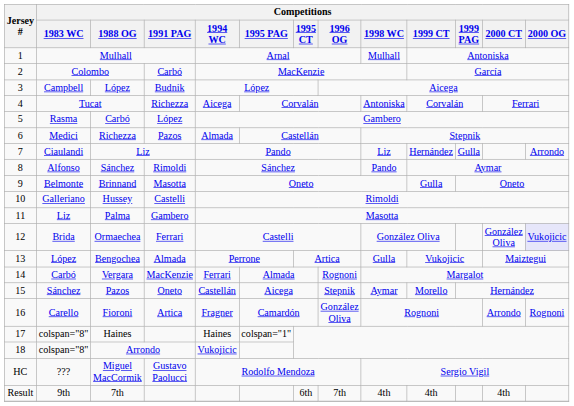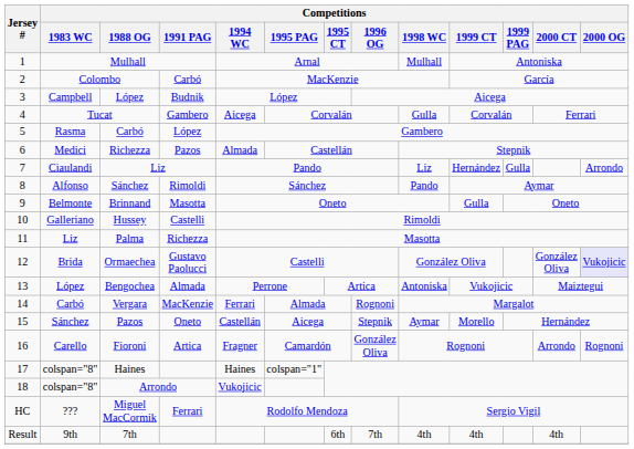Tucat | Competitions / 1991 PAG: Richezza -> Gambero
Tucat | Competitions / 1998 WC: Antoniska -> Gulla
Palma | Competitions / 1991 PAG: Gambero -> Richezza
Ormaechea | Competitions / 1991 PAG: Ferrari -> Gustavo Paolucci
Bengochea | Competitions / 1998 WC: Gulla -> Antoniska
Miguel MacCormik | Competitions / 1991 PAG: Gustavo Paolucci -> Ferrari
